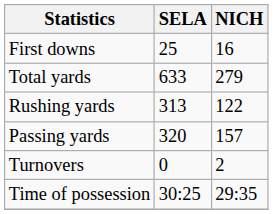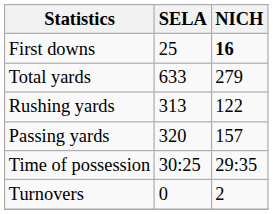First downs | NICH: normal -> bold
rows swapped: Turnovers <-> Time of possession
